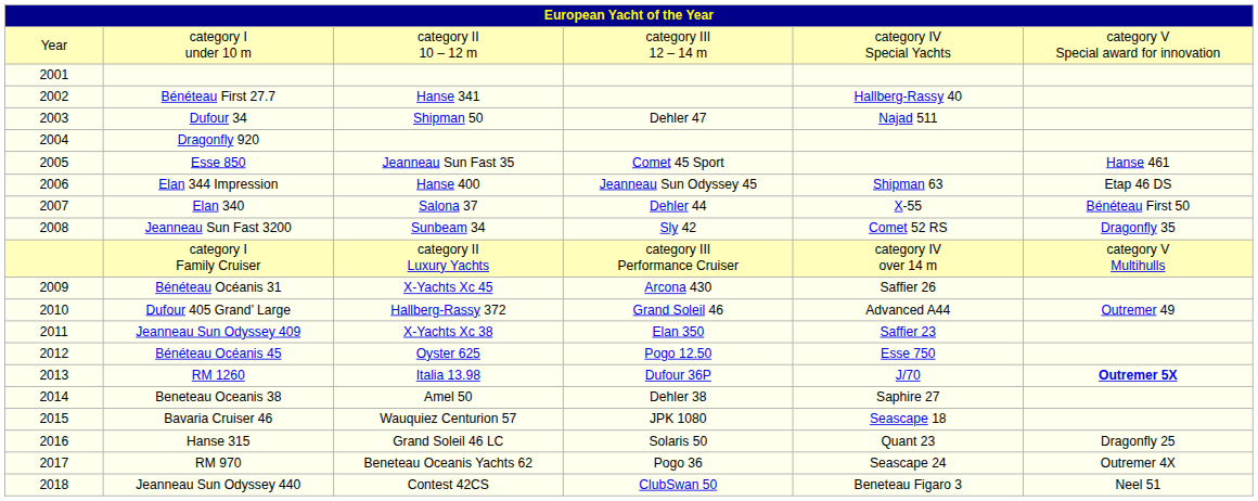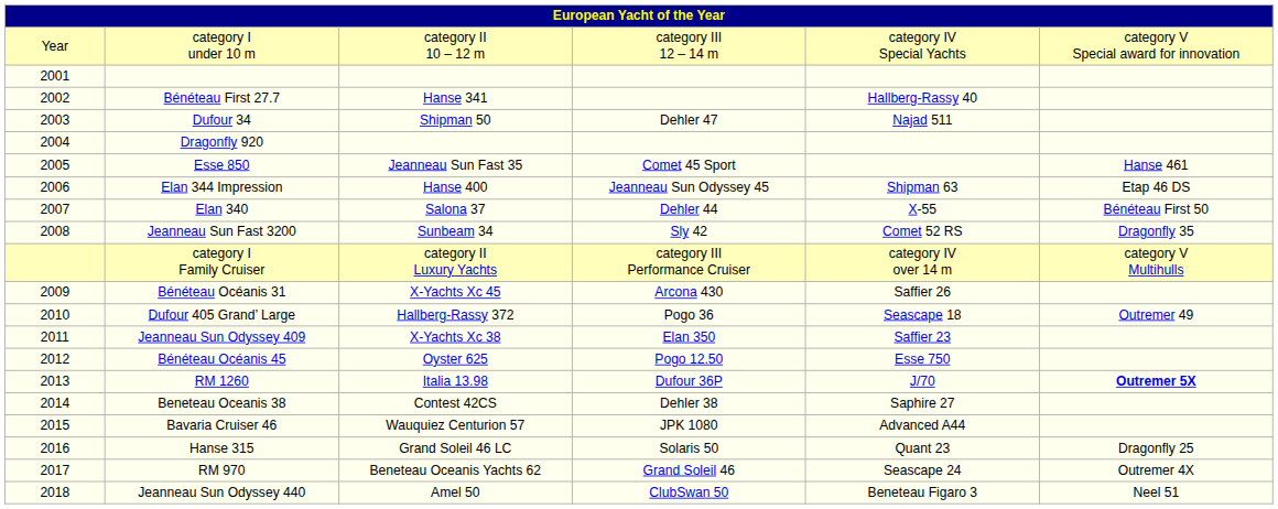Dufour 405 Grand’ Large | column 4: Grand Soleil 46 -> Pogo 36
Dufour 405 Grand’ Large | column 5: Advanced A44 -> Seascape 18
Beneteau Oceanis 38 | column 3: Amel 50 -> Contest 42CS
Bavaria Cruiser 46 | column 5: Seascape 18 -> Advanced A44
RM 970 | column 4: Pogo 36 -> Grand Soleil 46
Jeanneau Sun Odyssey 440 | column 3: Contest 42CS -> Amel 50
